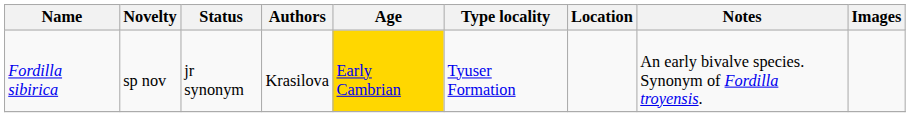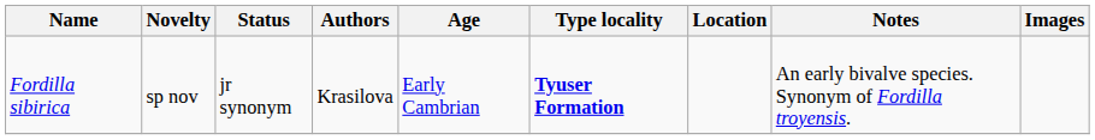Fordilla sibirica | Age: gold background -> no background
Fordilla sibirica | Type locality: normal -> bold
